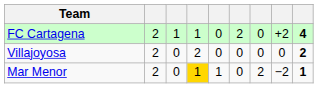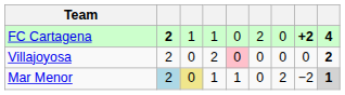FC Cartagena | column 2: normal -> bold
FC Cartagena | column 8: normal -> bold
Villajoyosa | column 5: no background -> pink background
Mar Menor | column 2: no background -> lightblue background
Mar Menor | column 3: no background -> khaki background
Mar Menor | column 4: gold background -> no background
Mar Menor | column 9: no background -> lightgrey background
